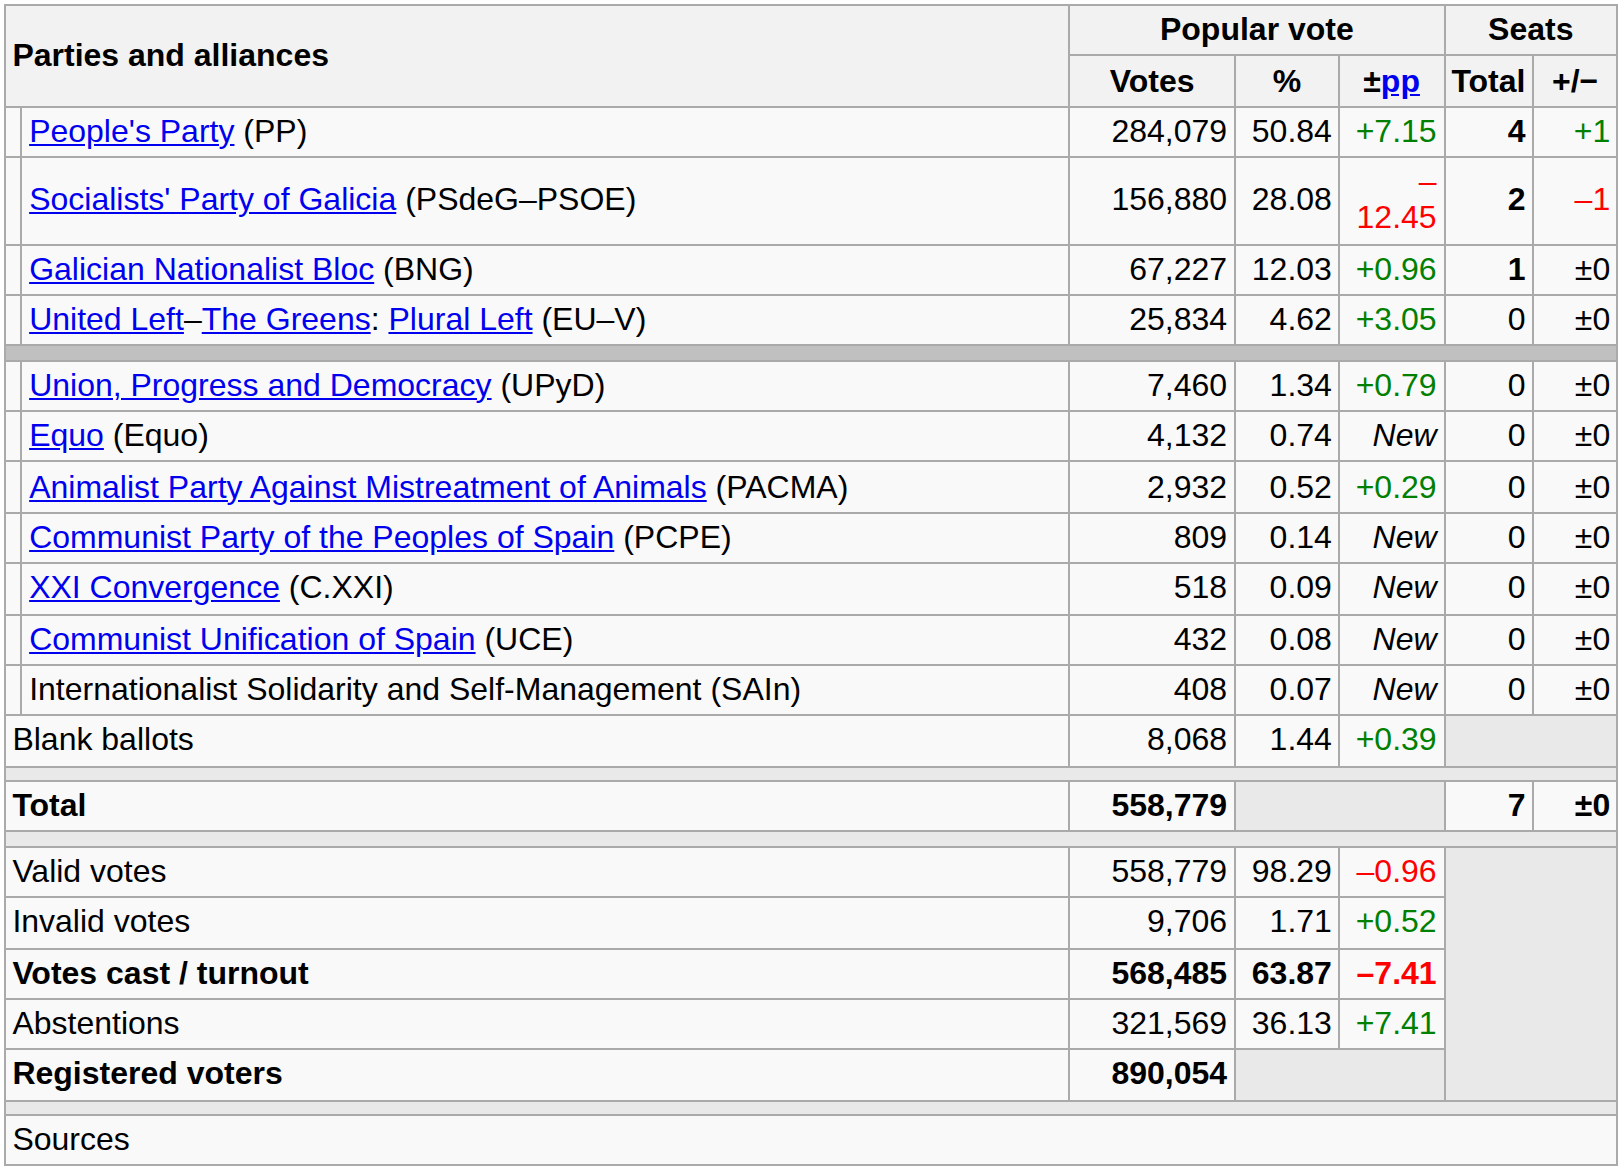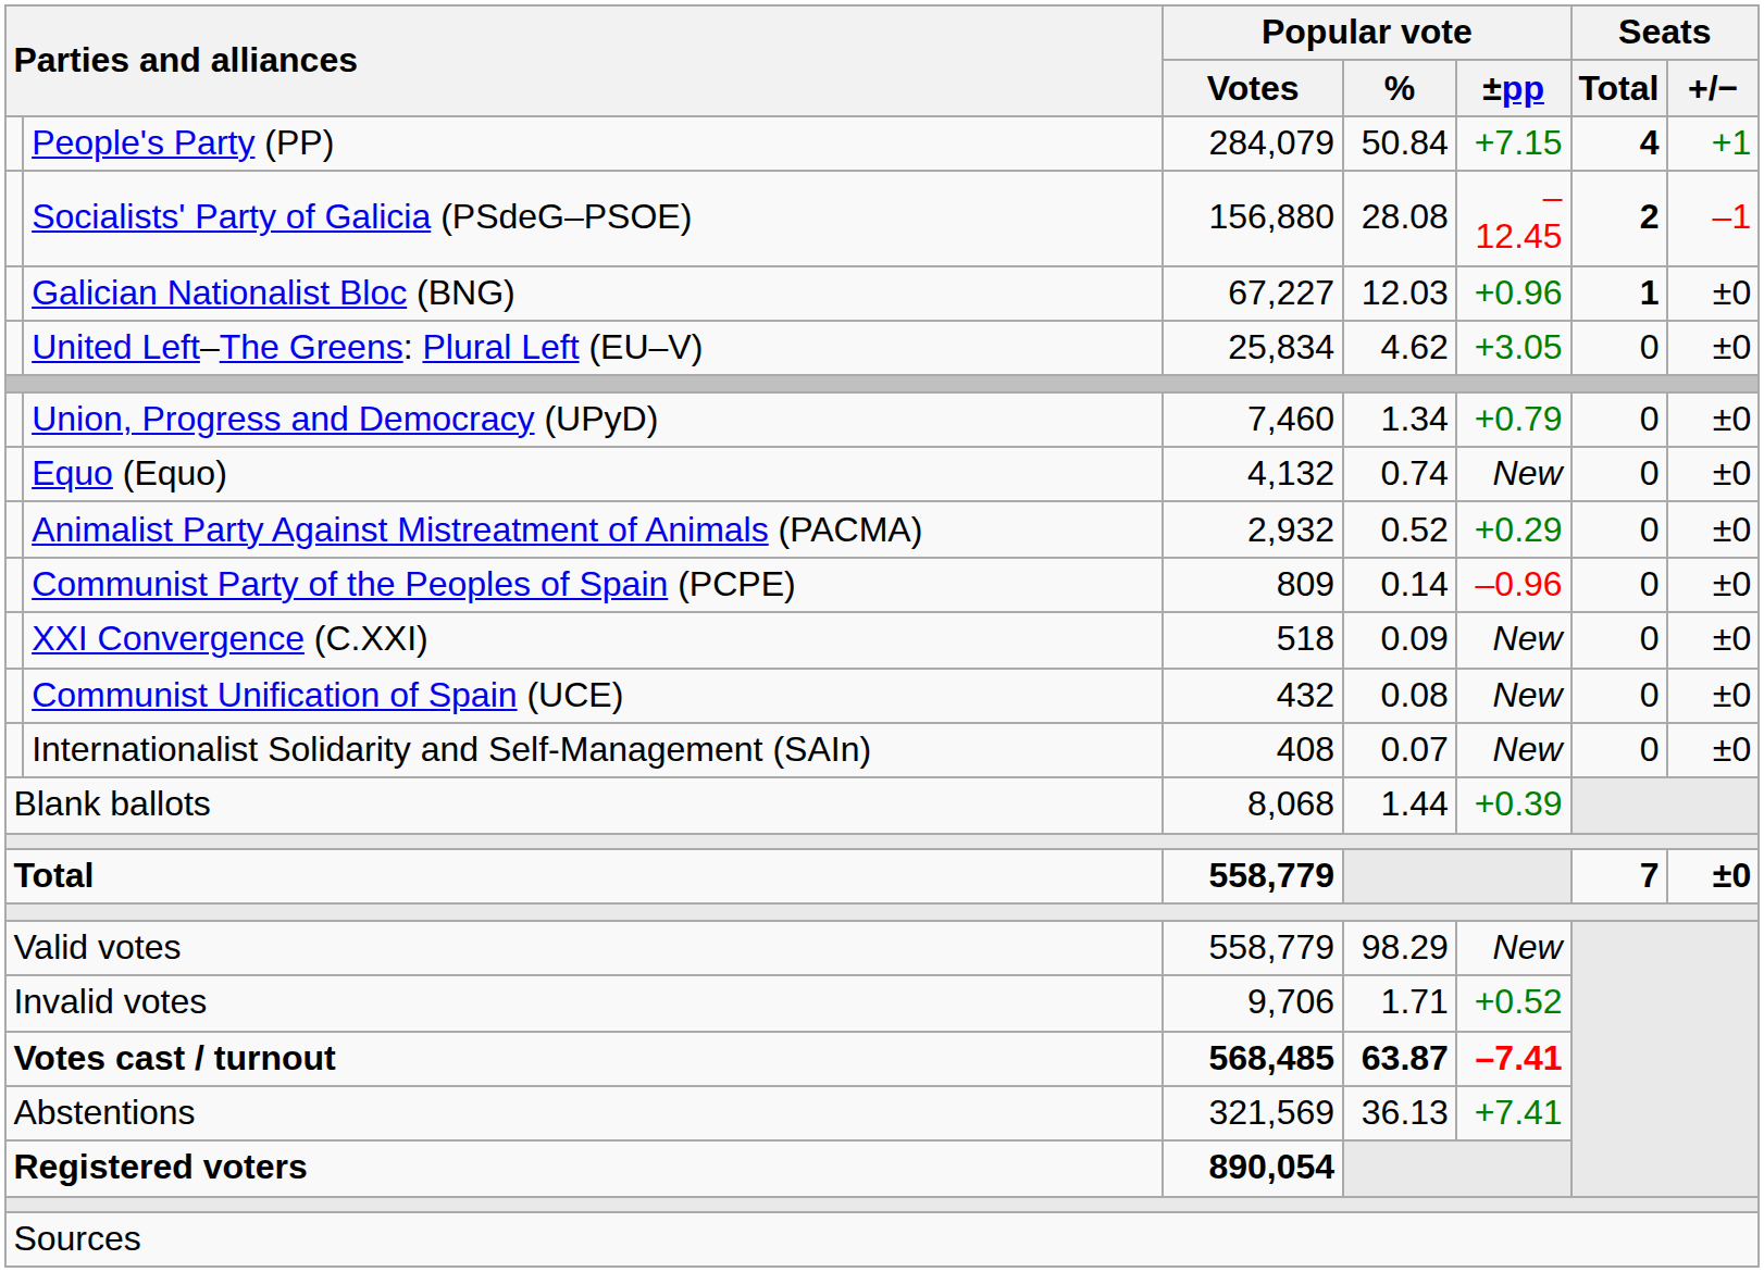Communist Party of the Peoples of Spain (PCPE) | Popular vote / ±pp: New -> –0.96
Valid votes | Popular vote / ±pp: –0.96 -> New
